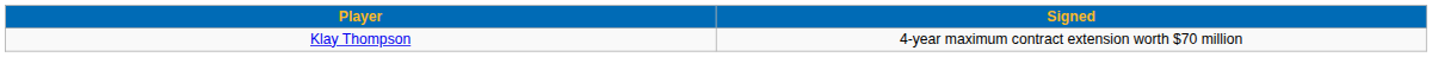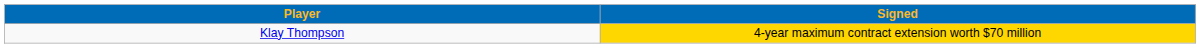Klay Thompson | Signed: no background -> gold background
